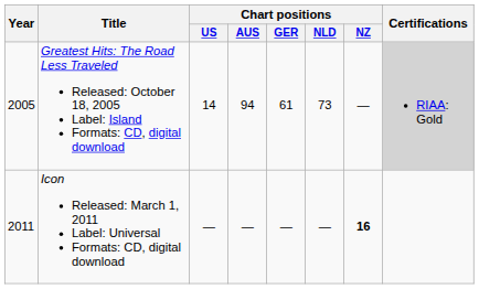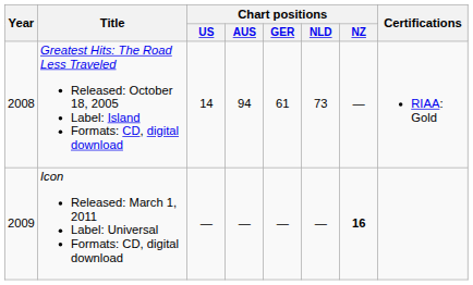row 3 | Year: 2005 -> 2008
row 3 | Certifications: lightgrey background -> no background
row 4 | Year: 2011 -> 2009
